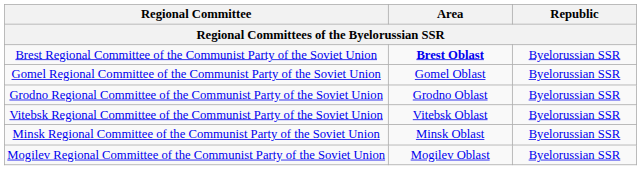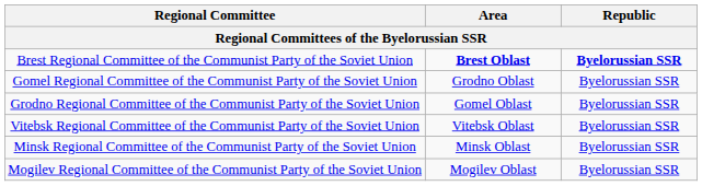row 3 | Republic: normal -> bold
row 4 | Area: Gomel Oblast -> Grodno Oblast
row 5 | Area: Grodno Oblast -> Gomel Oblast
